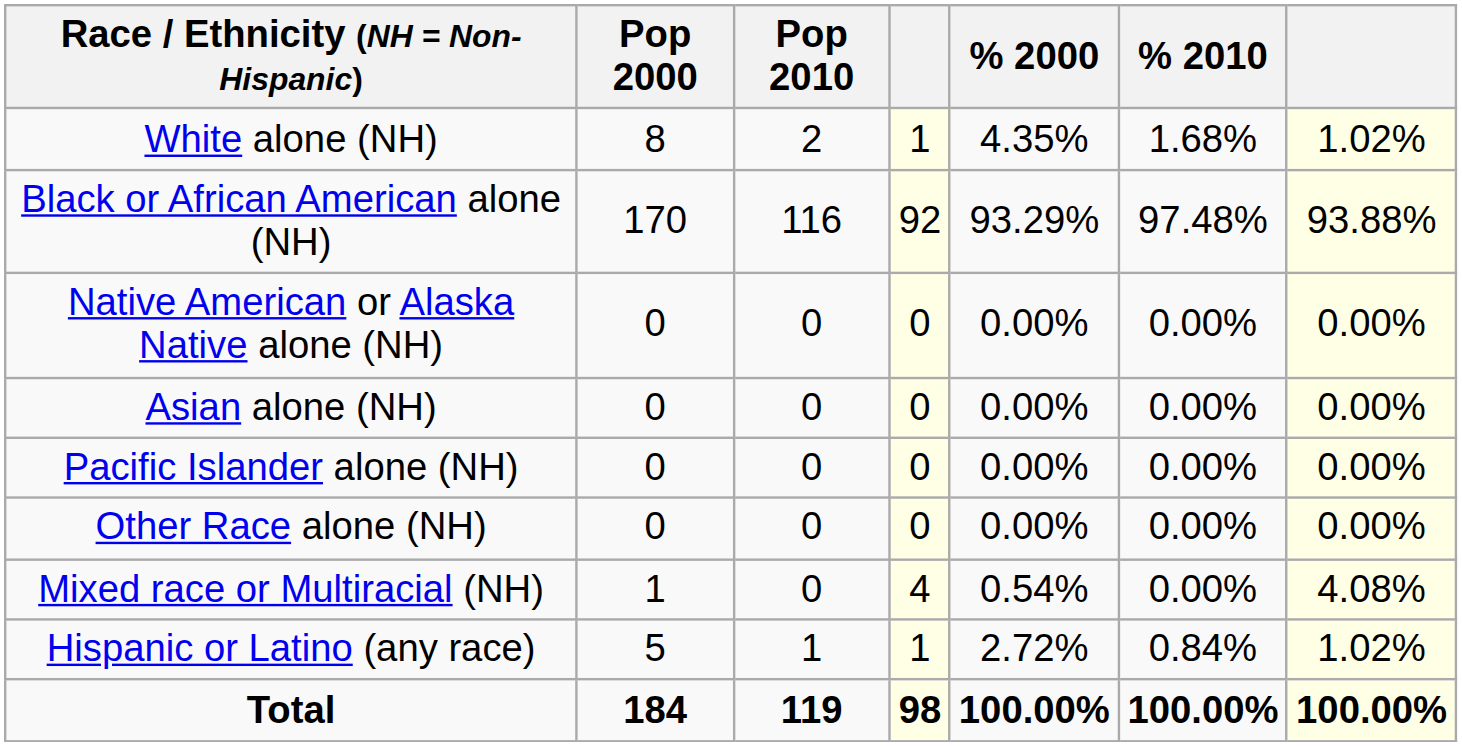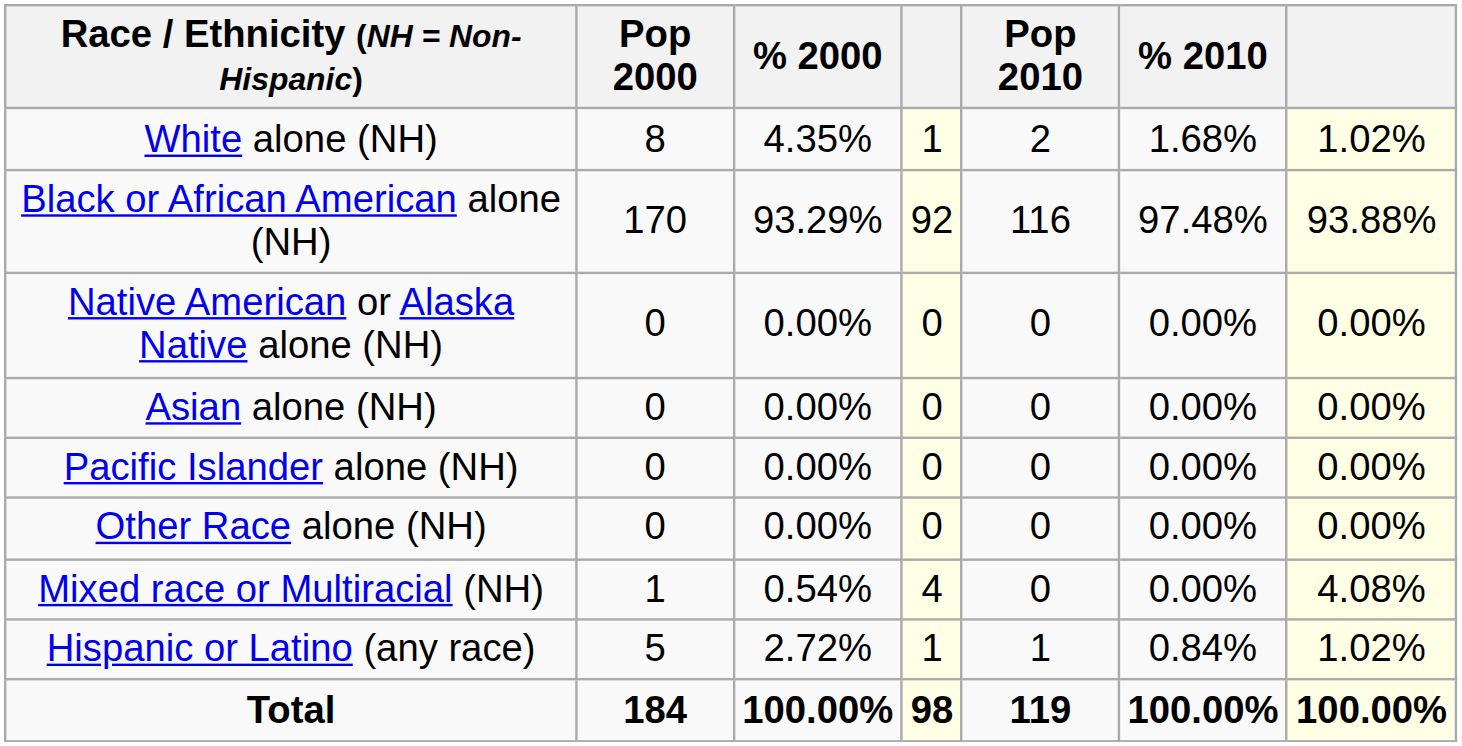columns swapped: Pop 2010 <-> % 2000
